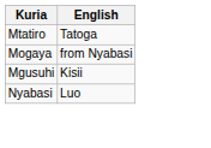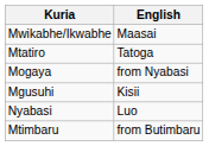+ row: Mwikabhe/Ikwabhe | Maasai
+ row: Mtimbaru | from Butimbaru
